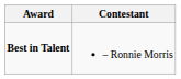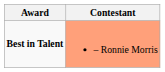Best in Talent | Contestant: no background -> lightsalmon background
